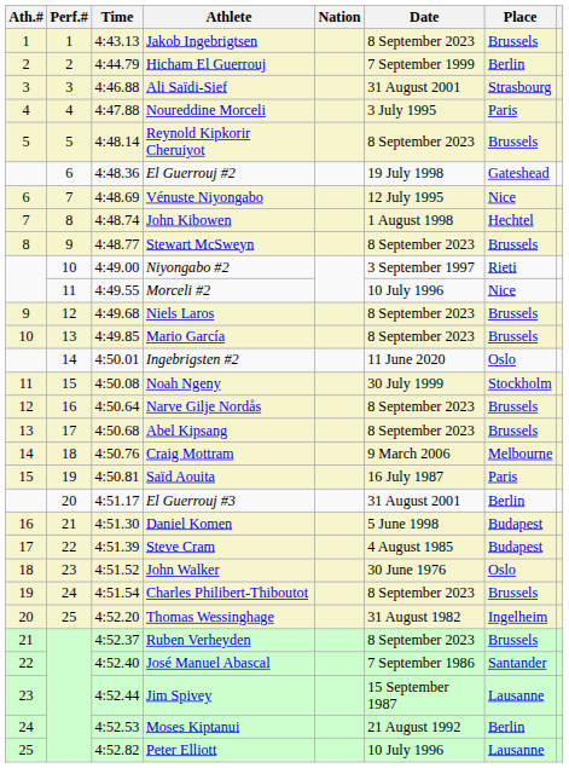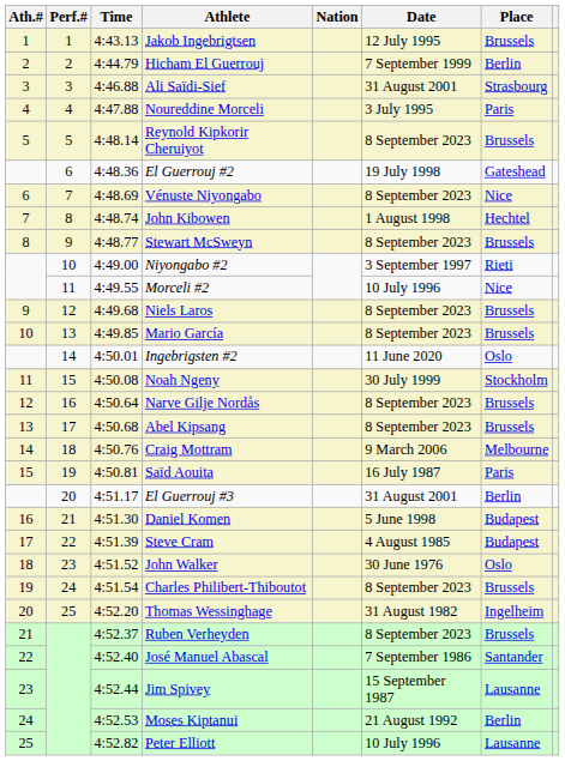Jakob Ingebrigtsen | Date: 8 September 2023 -> 12 July 1995
Vénuste Niyongabo | Date: 12 July 1995 -> 8 September 2023
